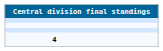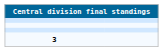row 2 | column 1: 4 -> 3
